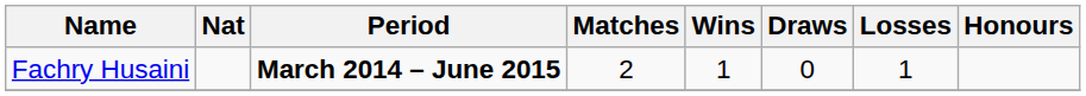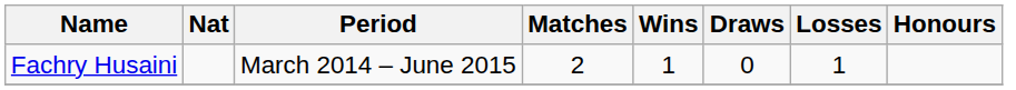Fachry Husaini | Period: bold -> normal
